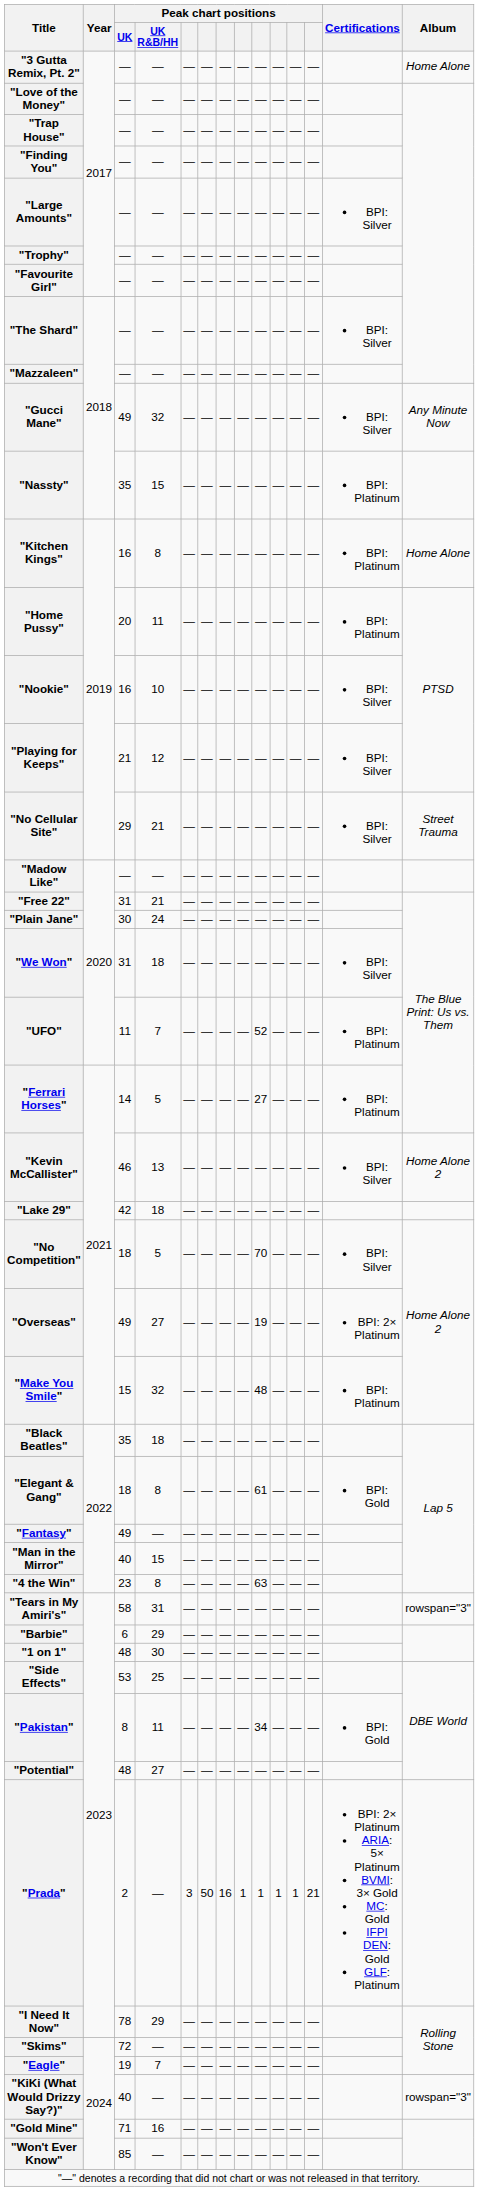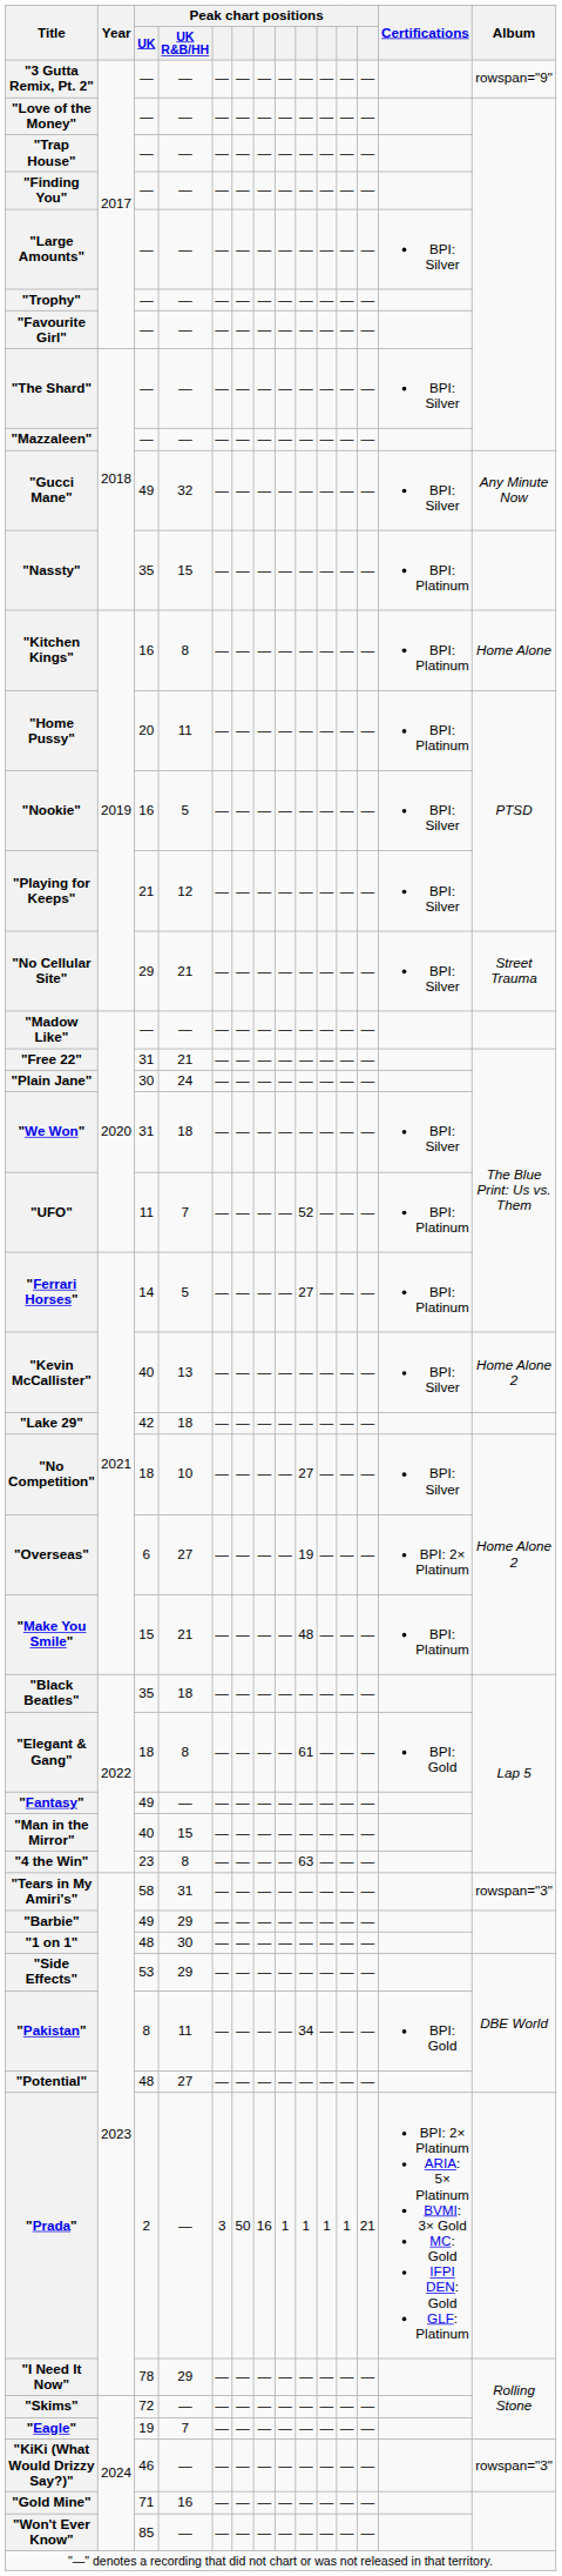"3 Gutta Remix, Pt. 2" | Album: Home Alone -> rowspan="9"
"Nookie" | Peak chart positions / UK R&B/HH: 10 -> 5
"Kevin McCallister" | Peak chart positions / UK: 46 -> 40
"No Competition" | Peak chart positions / UK R&B/HH: 5 -> 10
"No Competition" | column 9: 70 -> 27
"Overseas" | Peak chart positions / UK: 49 -> 6
"Make You Smile" | Peak chart positions / UK R&B/HH: 32 -> 21
"Barbie" | Peak chart positions / UK: 6 -> 49
"Side Effects" | Peak chart positions / UK R&B/HH: 25 -> 29
"KiKi (What Would Drizzy Say?)" | Peak chart positions / UK: 40 -> 46
